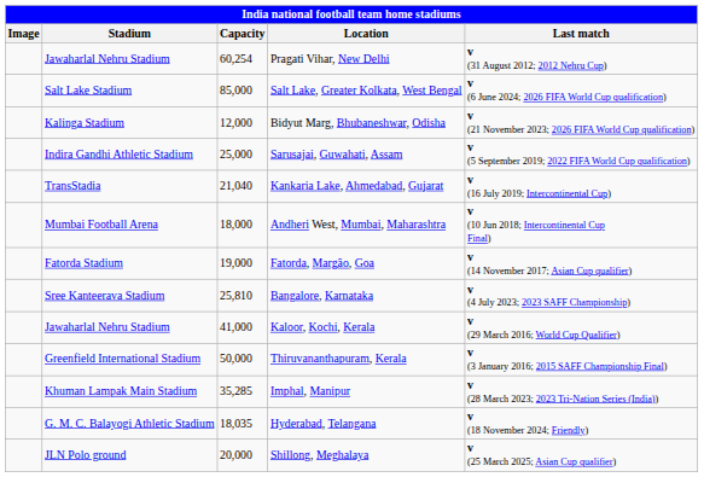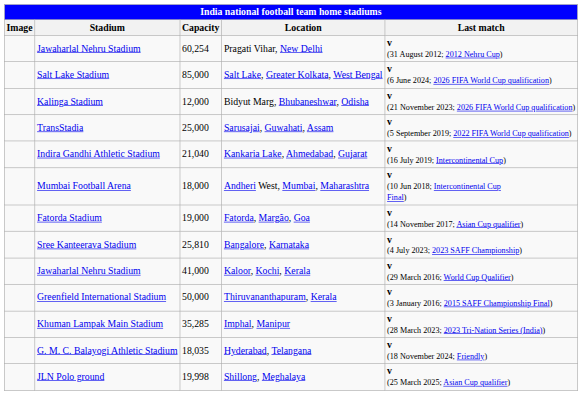Sarusajai, Guwahati, Assam | Stadium: Indira Gandhi Athletic Stadium -> TransStadia
Kankaria Lake, Ahmedabad, Gujarat | Stadium: TransStadia -> Indira Gandhi Athletic Stadium
Shillong, Meghalaya | Capacity: 20,000 -> 19,998
